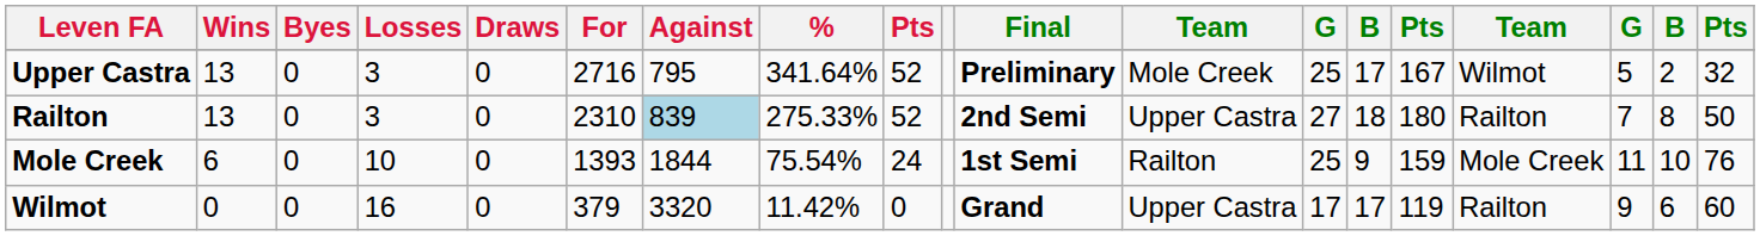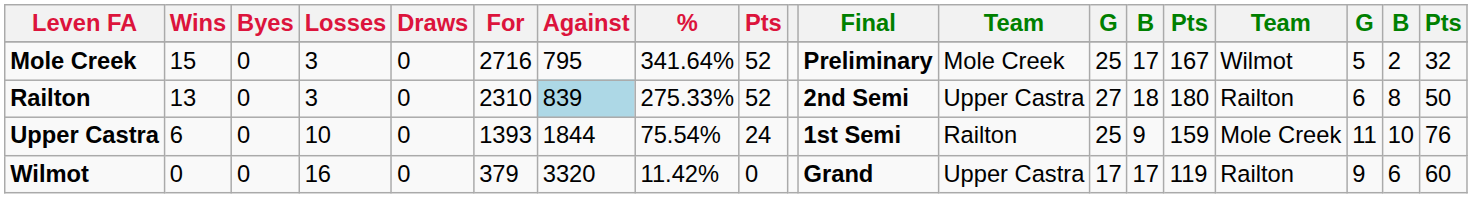row 2 | Leven FA: Upper Castra -> Mole Creek
row 2 | Wins: 13 -> 15
row 3 | column 17: 7 -> 6
row 4 | Leven FA: Mole Creek -> Upper Castra
